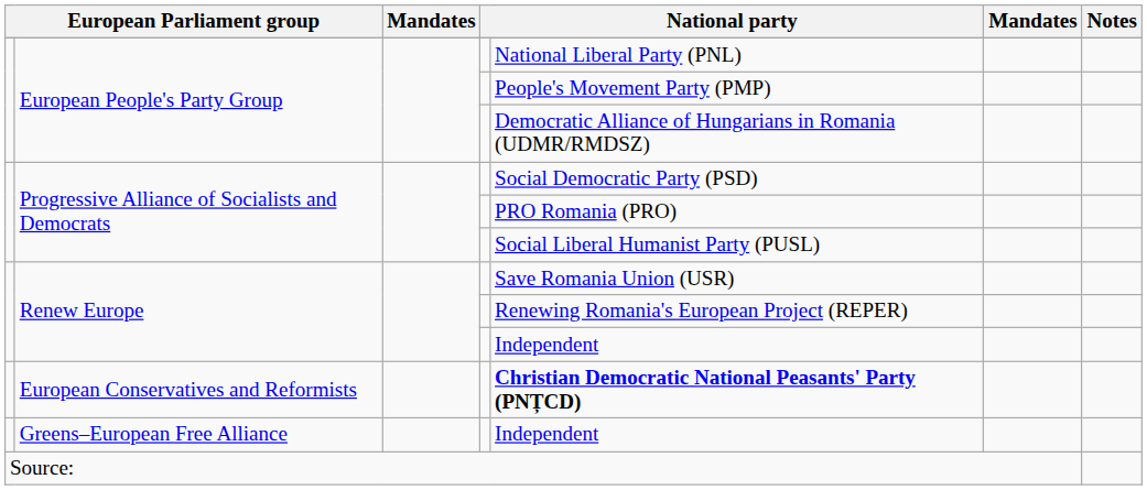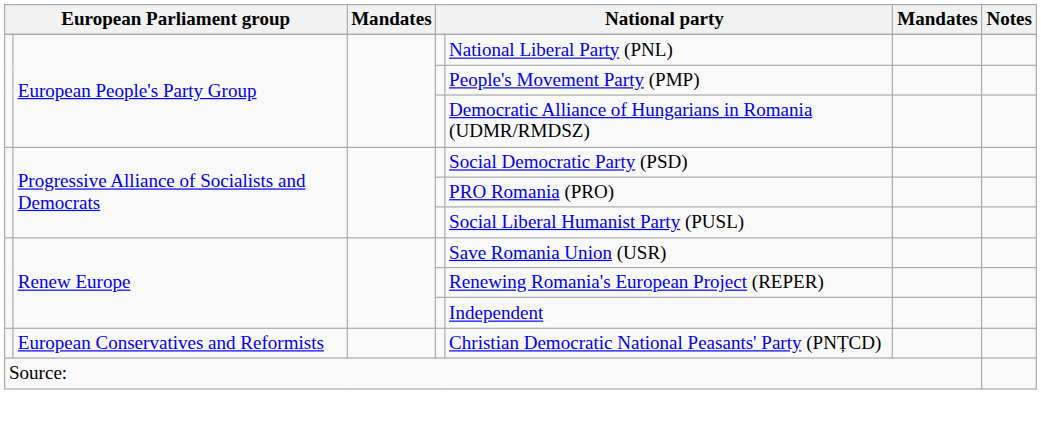European Conservatives and Reformists | column 5: bold -> normal
- row: Greens–European Free Alliance | Independent
